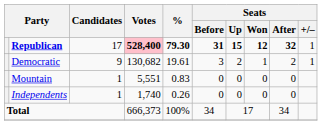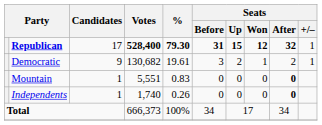Republican | Votes: pink background -> no background
Mountain | Seats / After: normal -> bold
Independents | Seats / After: normal -> bold
